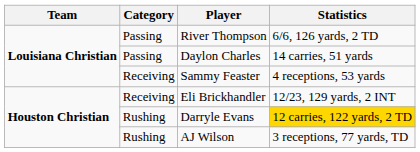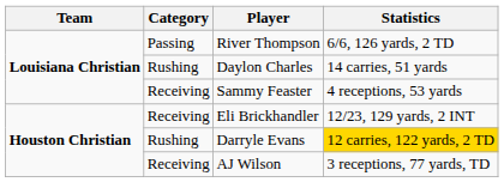Daylon Charles | Category: Passing -> Rushing
AJ Wilson | Category: Rushing -> Receiving
